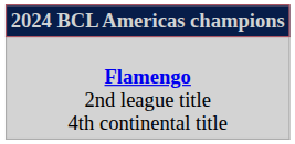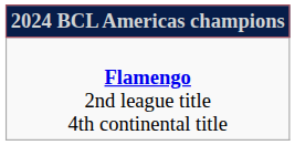row 2 | column 1: lightgrey background -> no background
